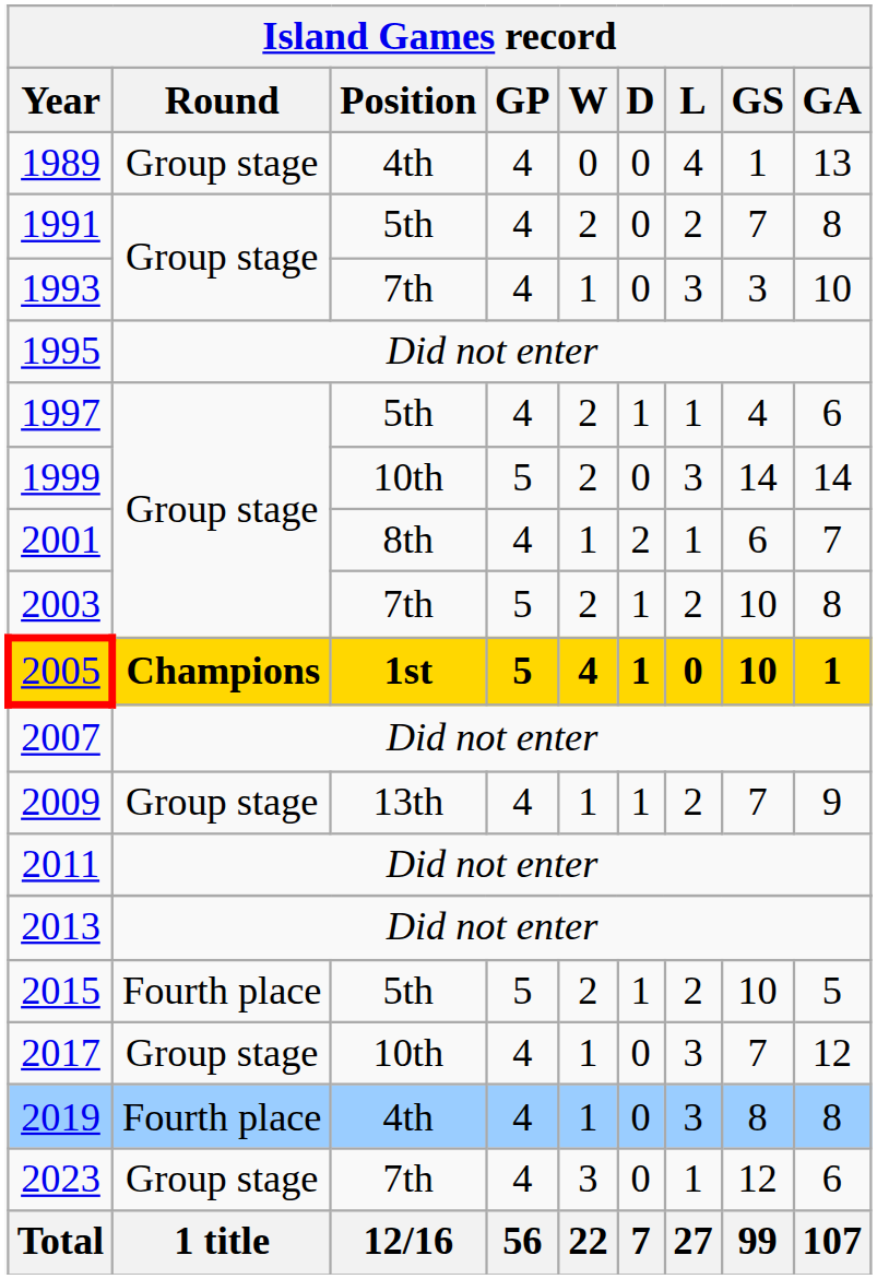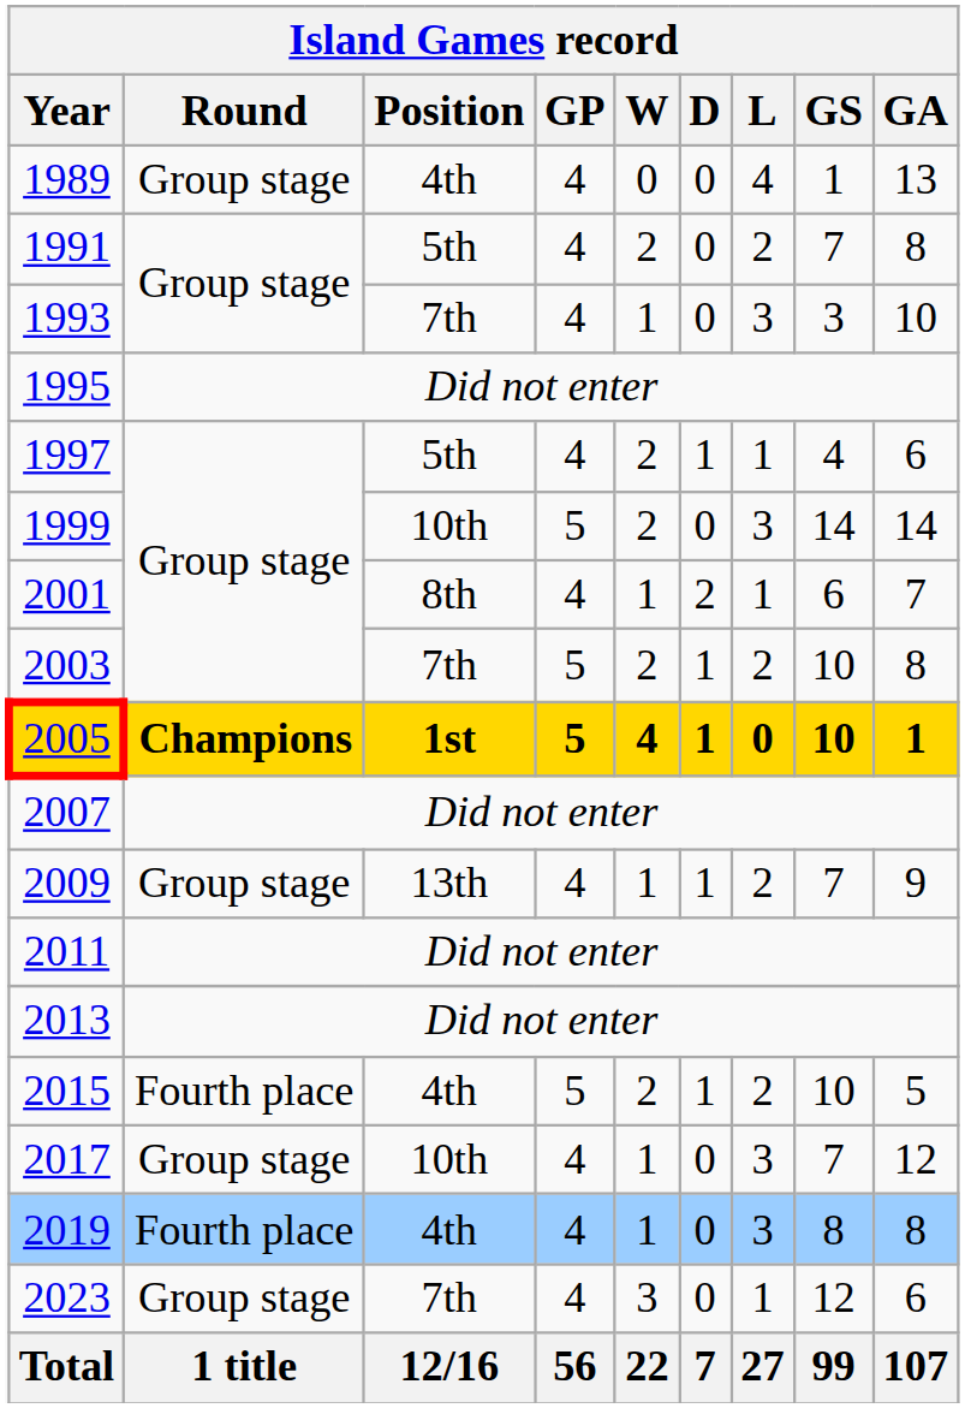2015 | Position: 5th -> 4th
